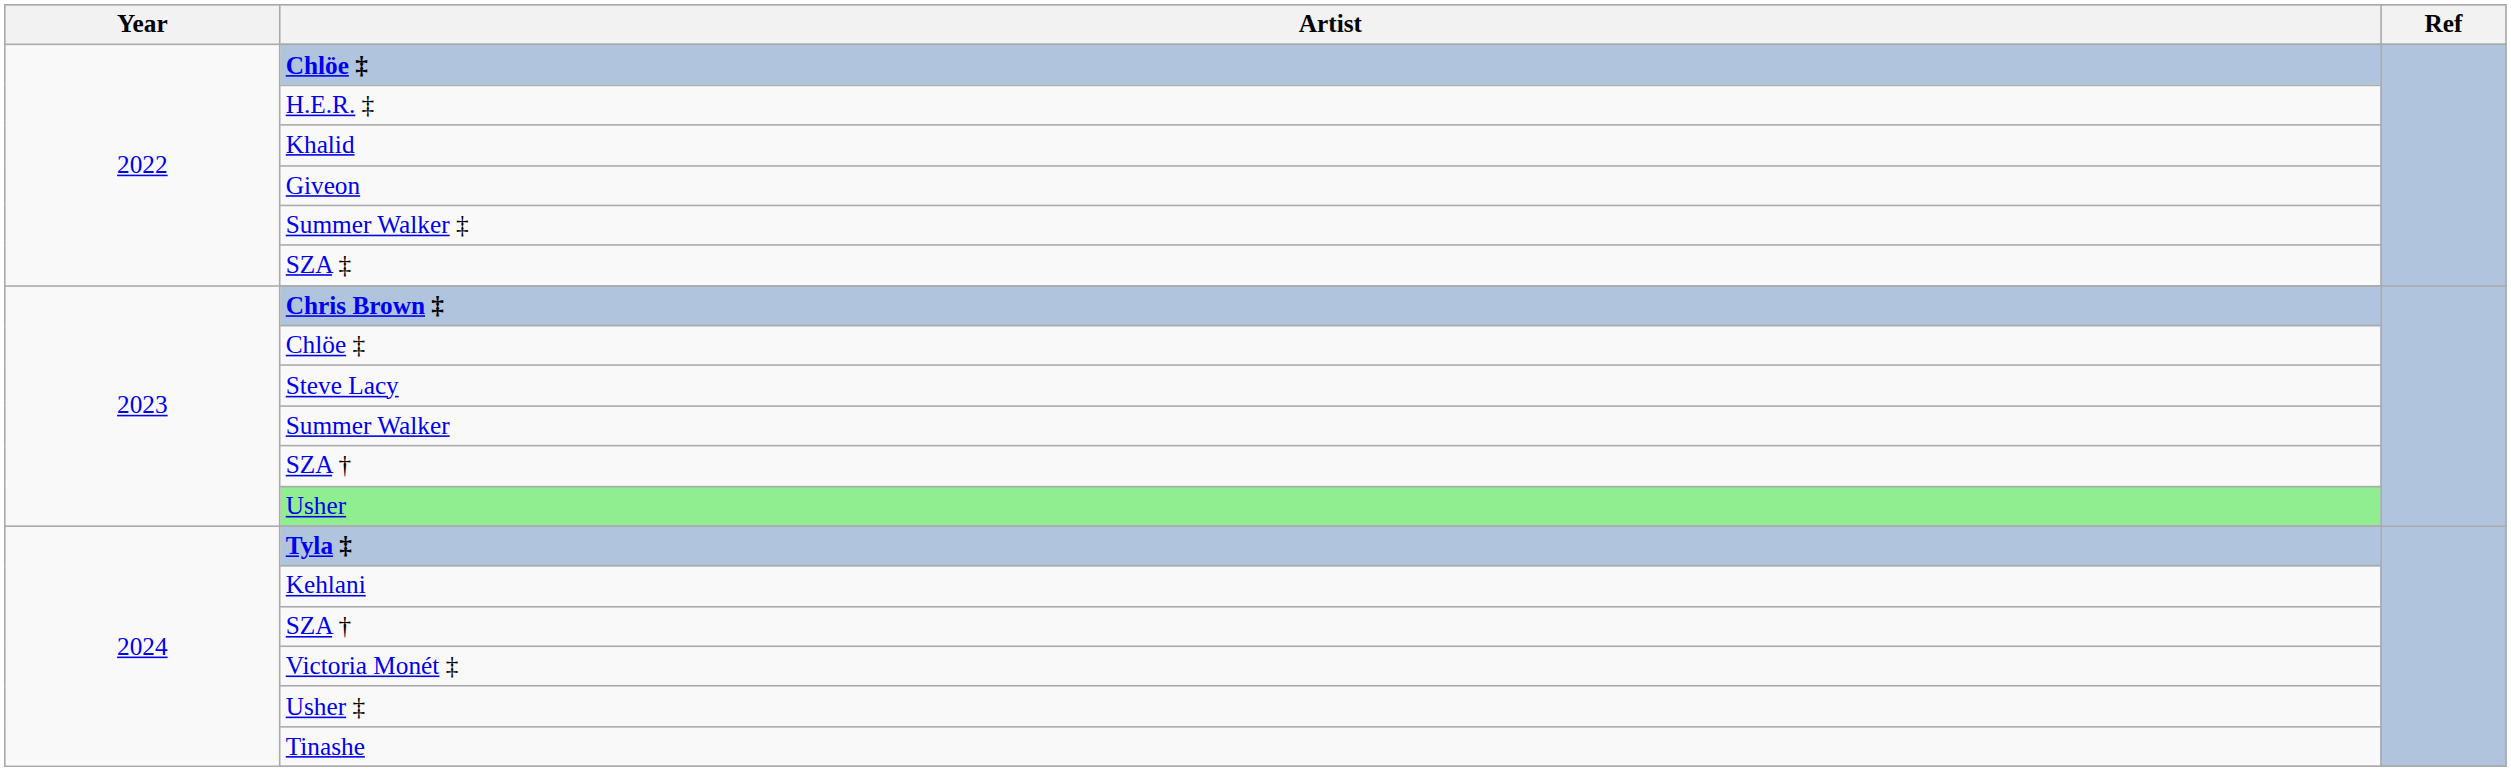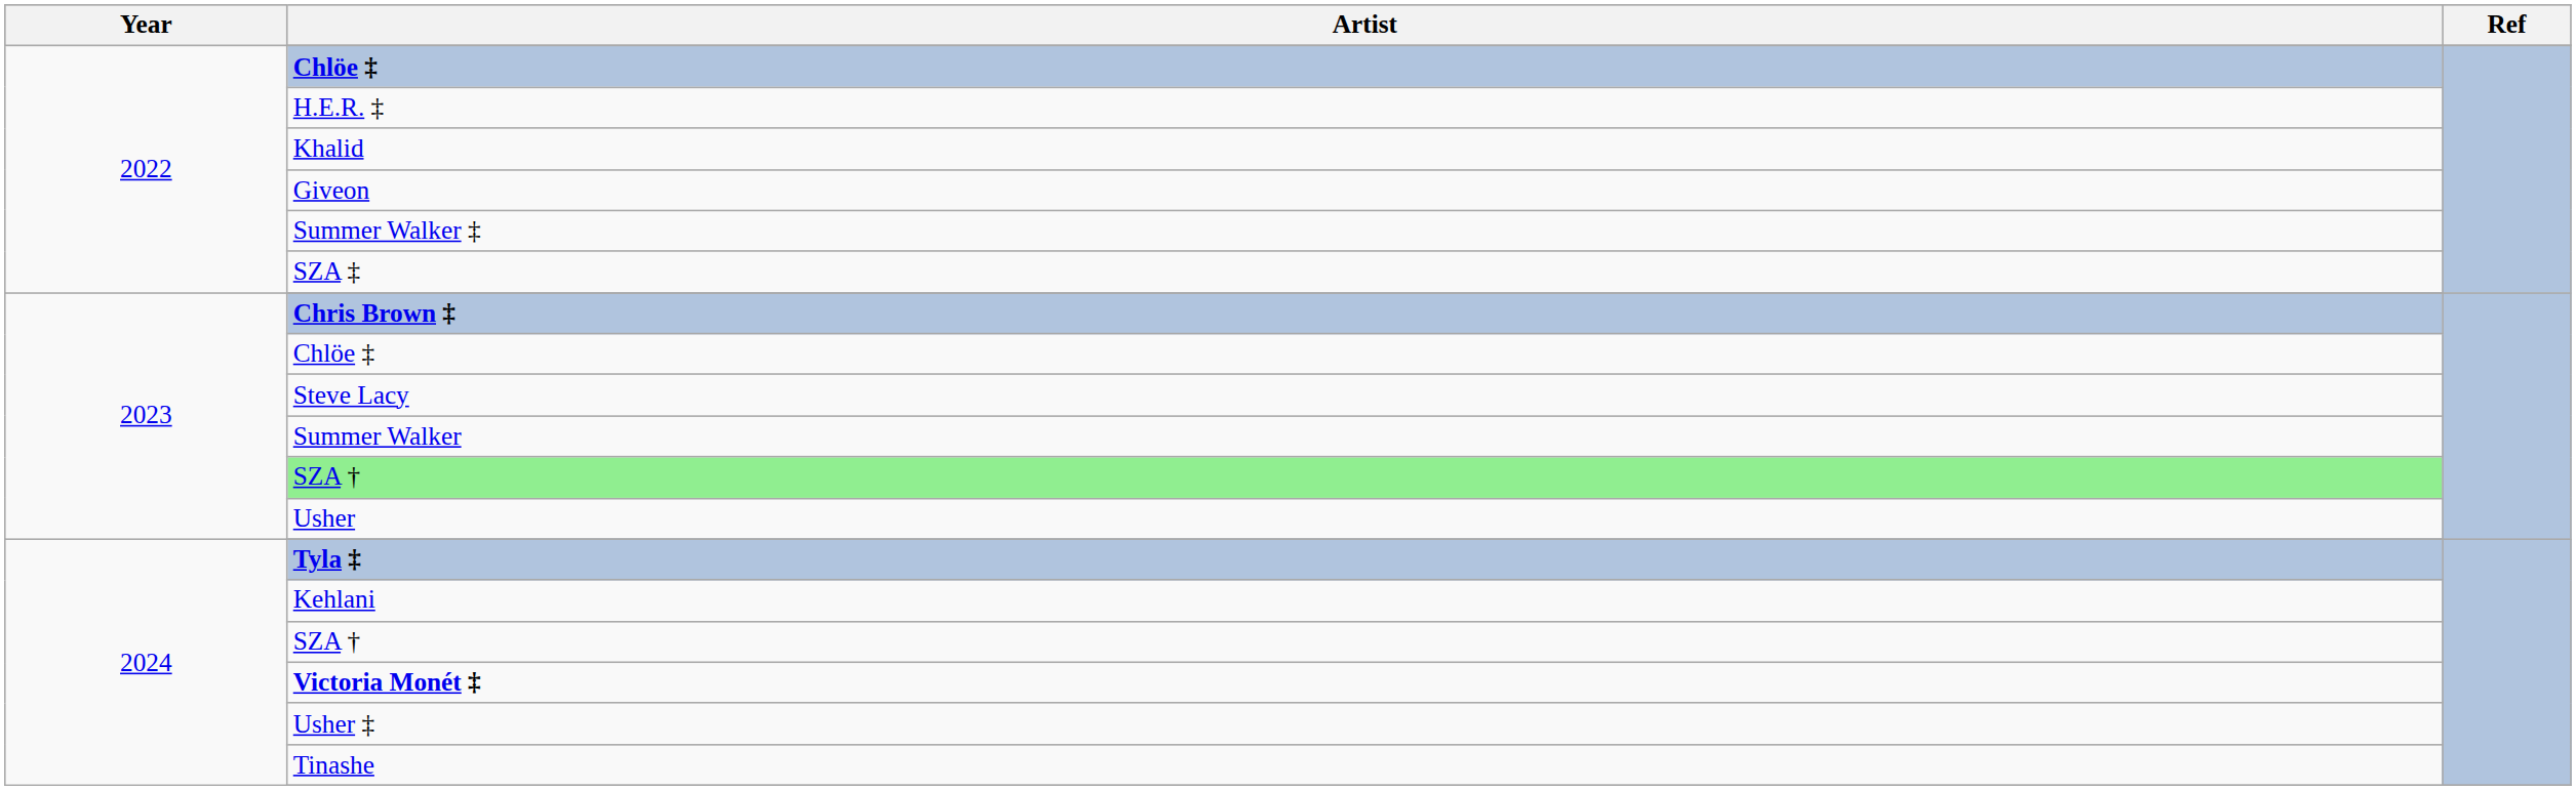2023 / SZA † | Artist: no background -> lightgreen background
Usher | Artist: lightgreen background -> no background
Victoria Monét ‡ | Artist: normal -> bold
